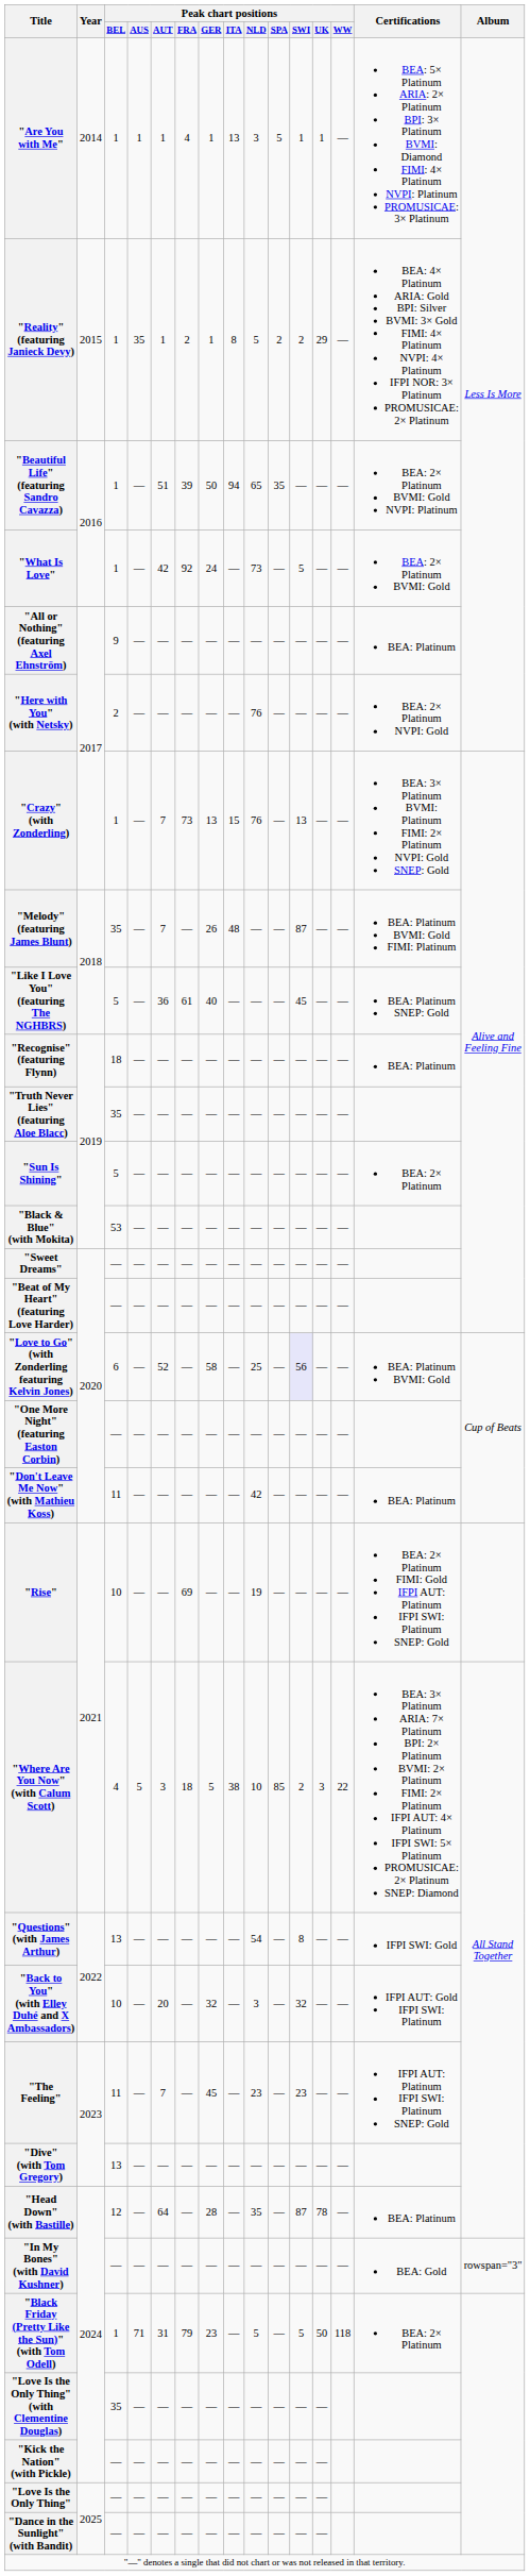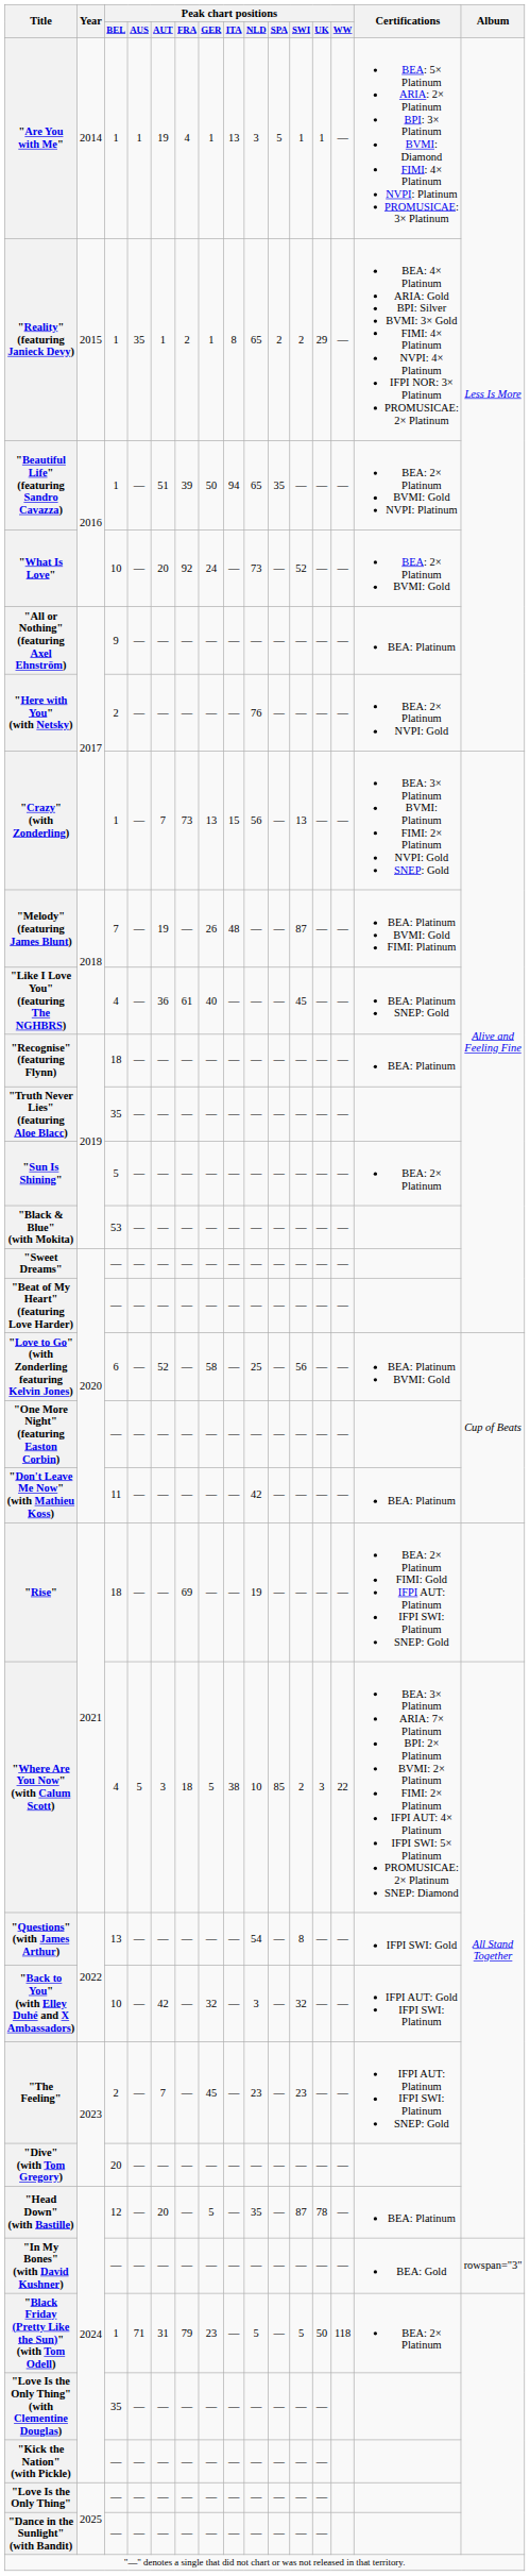"Are You with Me" | Peak chart positions / AUT: 1 -> 19
"Reality" (featuring Janieck Devy) | Peak chart positions / NLD: 5 -> 65
"What Is Love" | Peak chart positions / BEL: 1 -> 10
"What Is Love" | Peak chart positions / AUT: 42 -> 20
"What Is Love" | Peak chart positions / SWI: 5 -> 52
"Crazy" (with Zonderling) | Peak chart positions / NLD: 76 -> 56
"Melody" (featuring James Blunt) | Peak chart positions / BEL: 35 -> 7
"Melody" (featuring James Blunt) | Peak chart positions / AUT: 7 -> 19
"Like I Love You" (featuring The NGHBRS) | Peak chart positions / BEL: 5 -> 4
"Love to Go" (with Zonderling featuring Kelvin Jones) | Peak chart positions / SWI: lavender background -> no background
"Rise" | Peak chart positions / BEL: 10 -> 18
"Back to You" (with Elley Duhé and X Ambassadors) | Peak chart positions / AUT: 20 -> 42
"The Feeling" | Peak chart positions / BEL: 11 -> 2
"Dive" (with Tom Gregory) | Peak chart positions / BEL: 13 -> 20
"Head Down" (with Bastille) | Peak chart positions / AUT: 64 -> 20
"Head Down" (with Bastille) | Peak chart positions / GER: 28 -> 5
